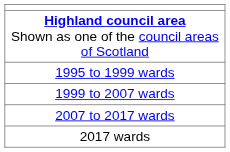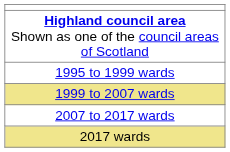row 4 | column 1: no background -> khaki background
row 6 | column 1: no background -> khaki background
